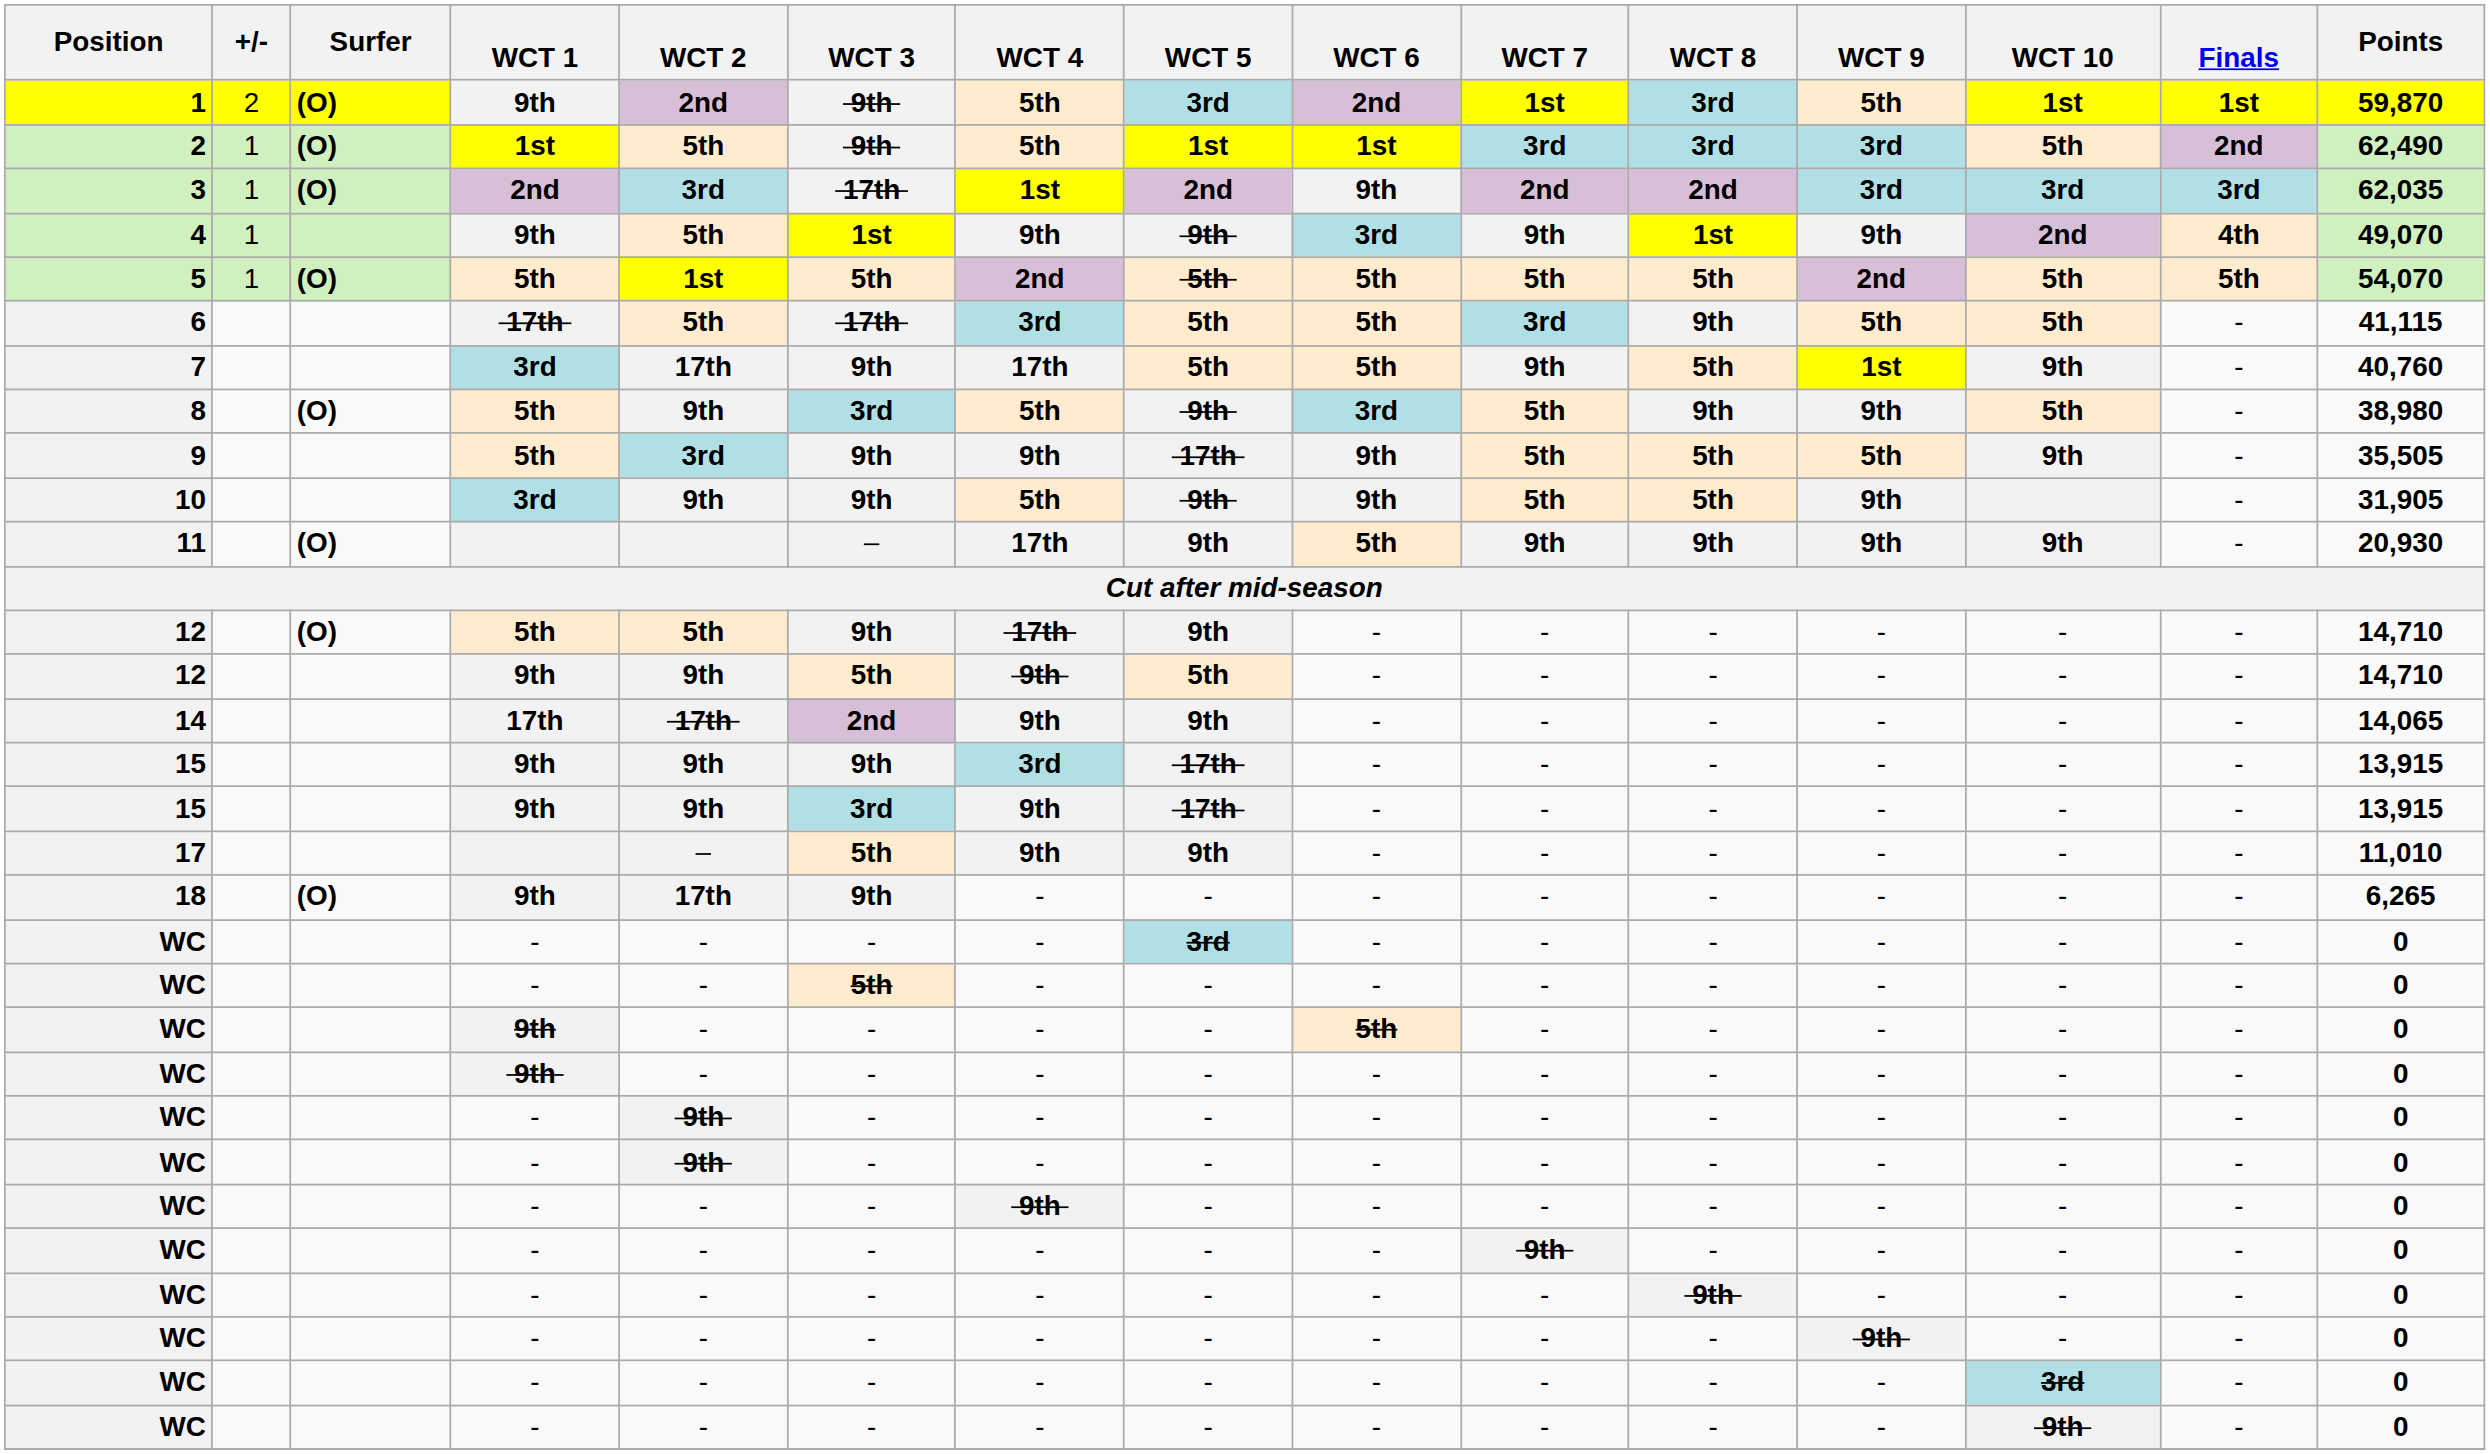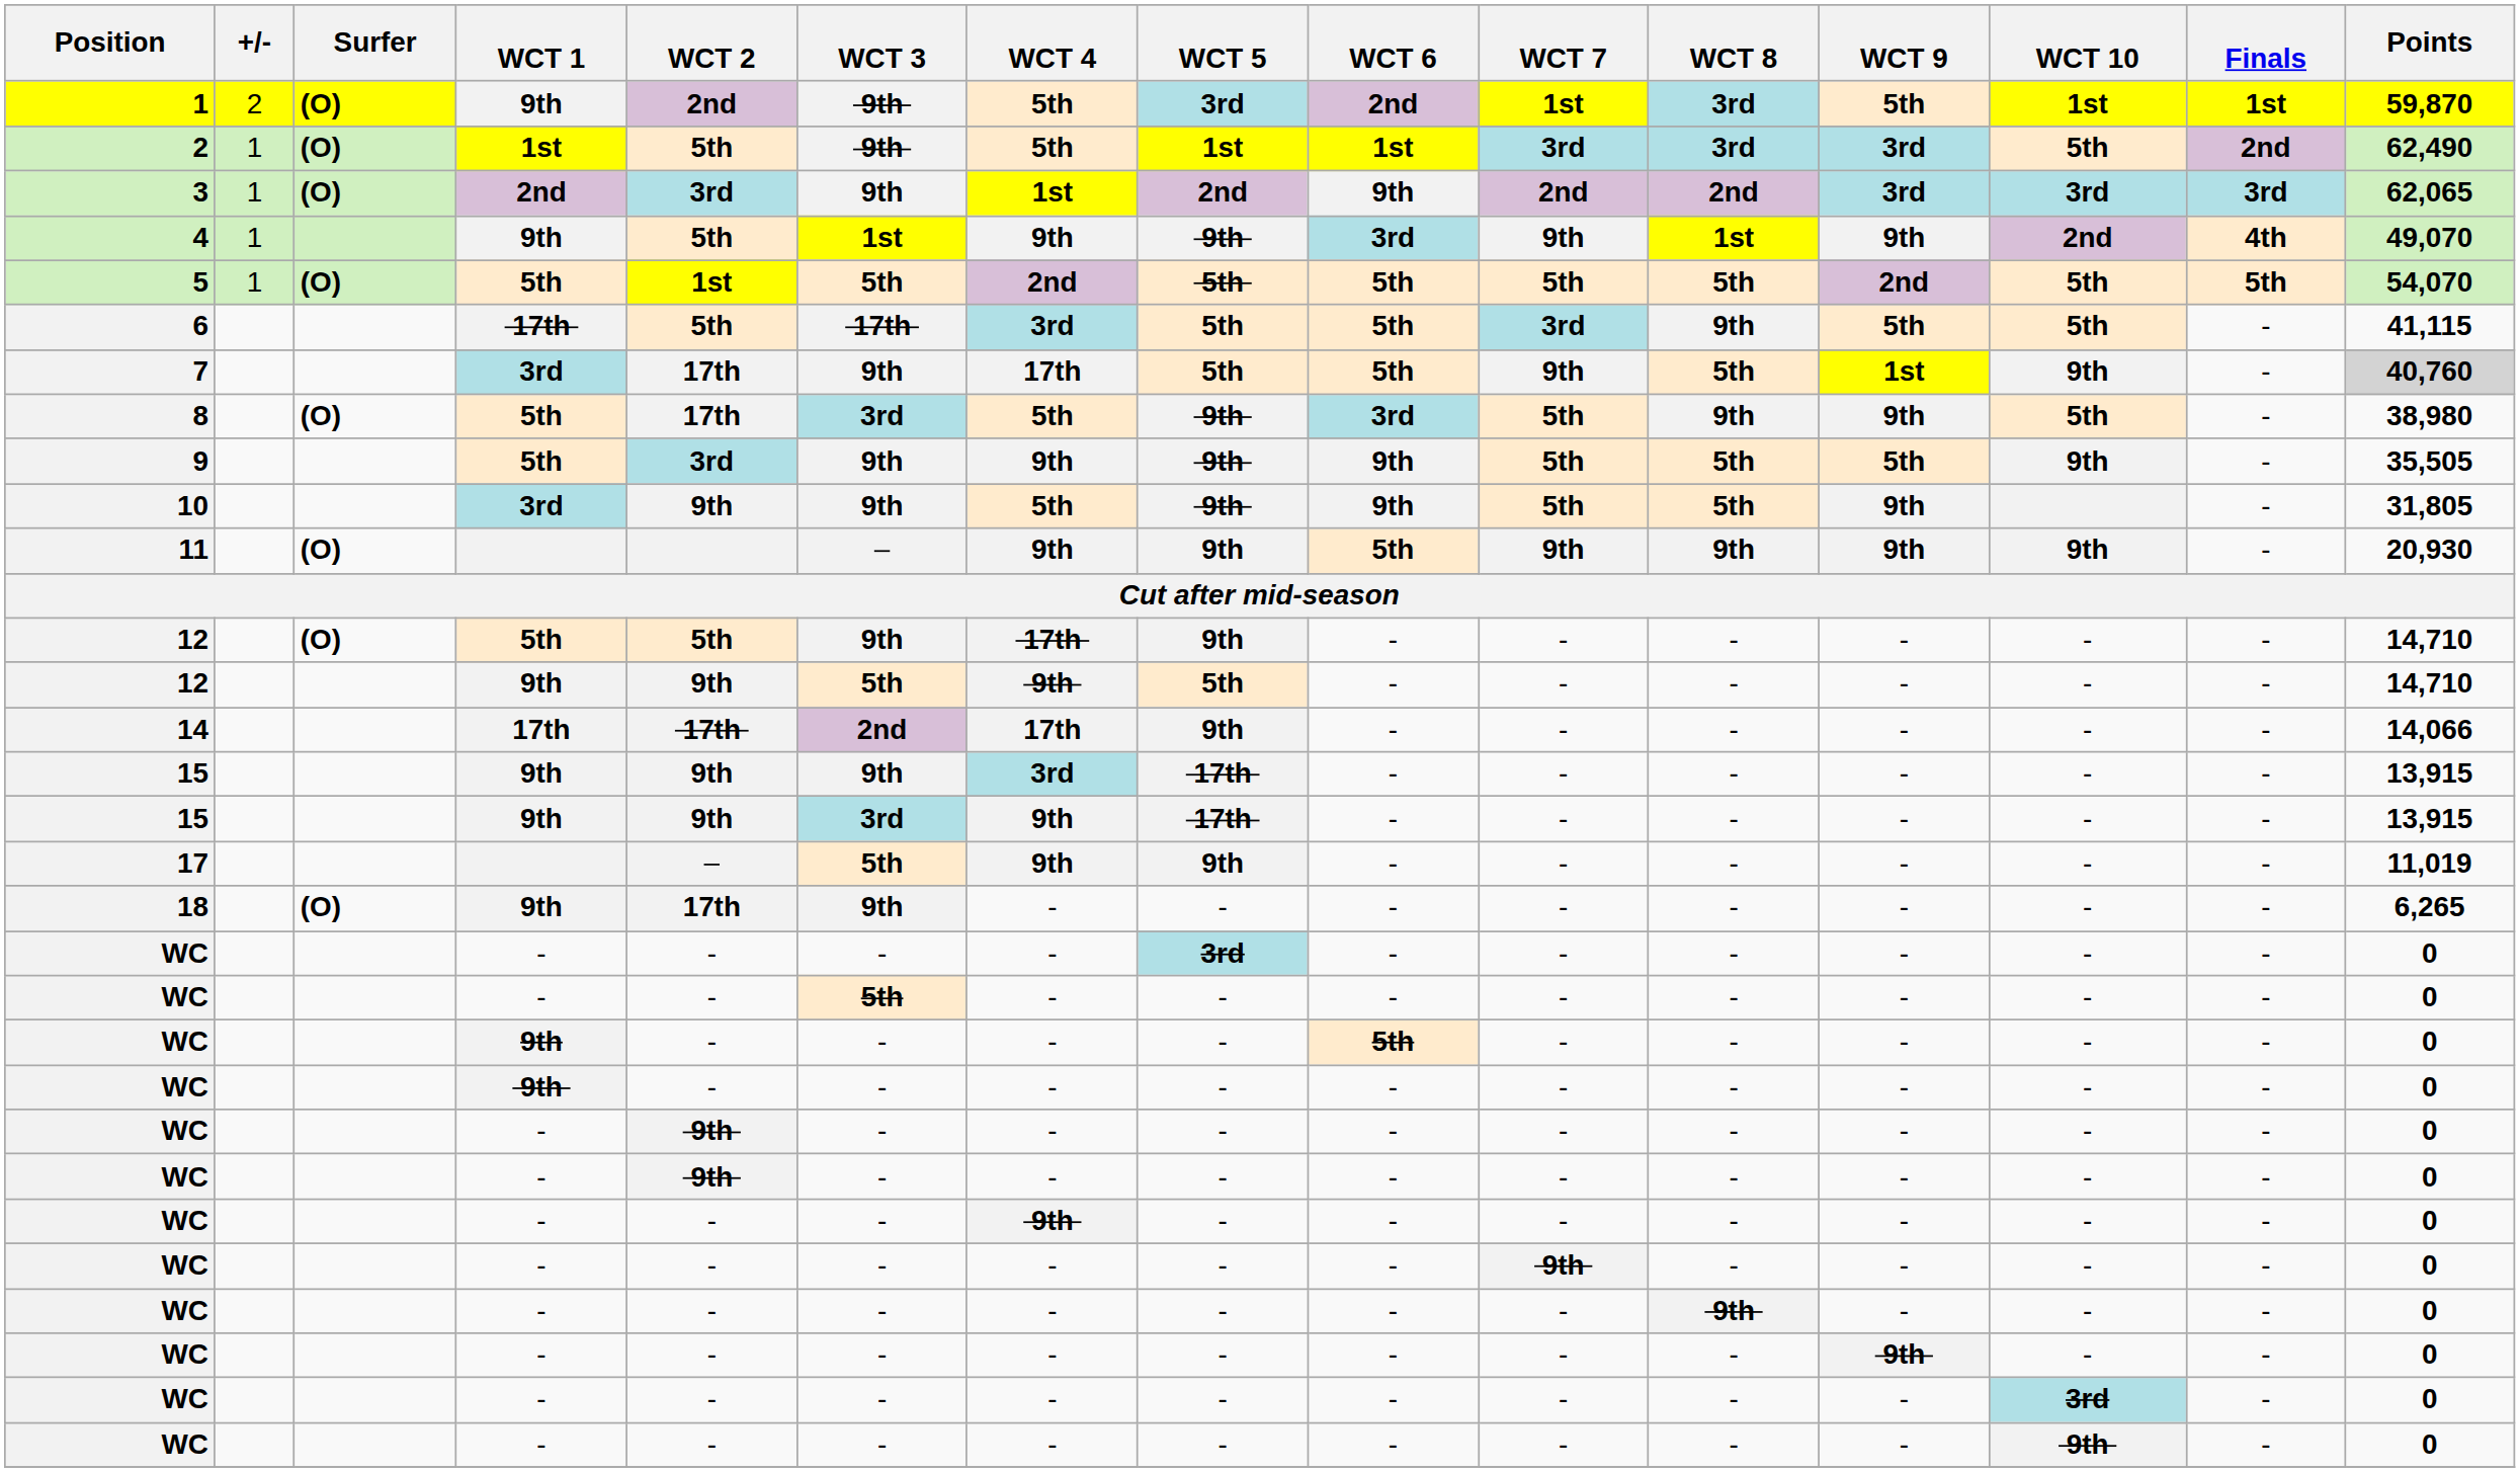3 | WCT 3: 17th -> 9th
3 | Points: 62,035 -> 62,065
7 | Points: no background -> lightgrey background
8 | WCT 2: 9th -> 17th
9 | WCT 5: 17th -> 9th
10 | Points: 31,905 -> 31,805
11 | WCT 4: 17th -> 9th
14 | WCT 4: 9th -> 17th
14 | Points: 14,065 -> 14,066
17 | Points: 11,010 -> 11,019
